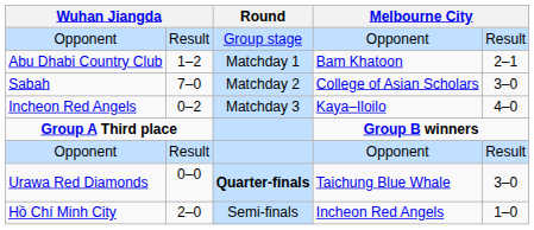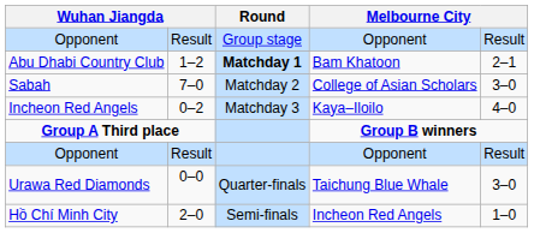Abu Dhabi Country Club | Round: normal -> bold
Urawa Red Diamonds | Round: bold -> normal
